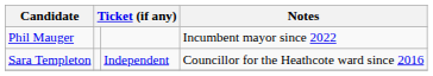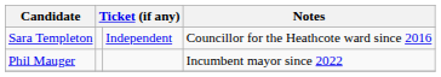rows swapped: Phil Mauger <-> Sara Templeton
